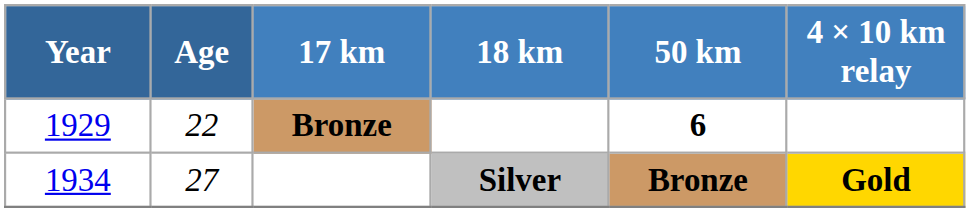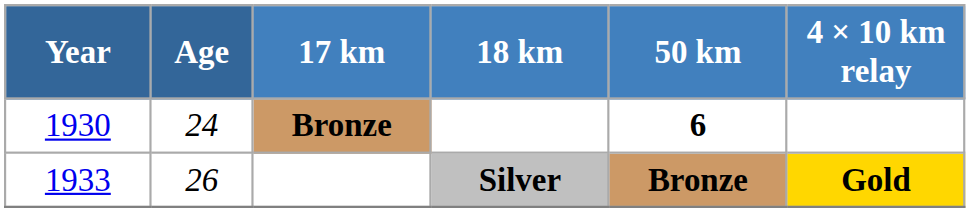row 2 | Year: 1929 -> 1930
row 2 | Age: 22 -> 24
row 3 | Year: 1934 -> 1933
row 3 | Age: 27 -> 26
